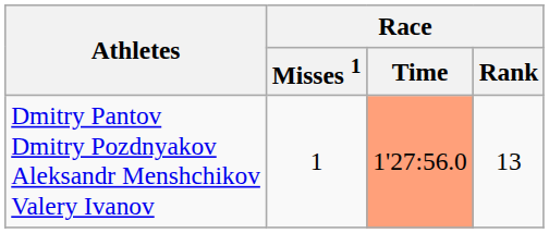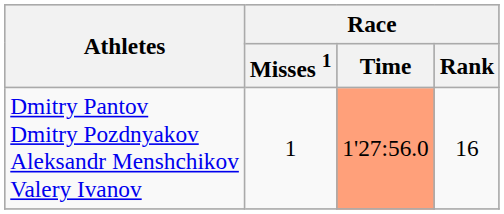row 3 | Race / Rank: 13 -> 16
